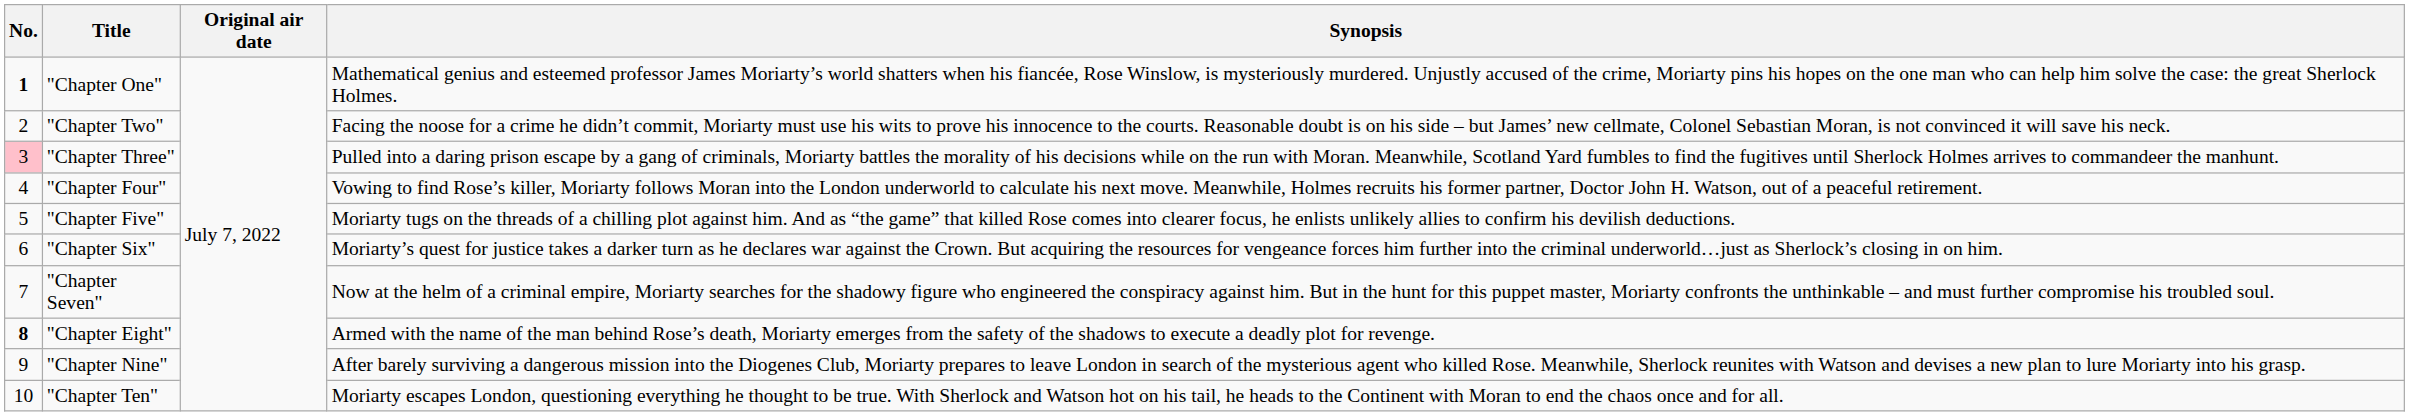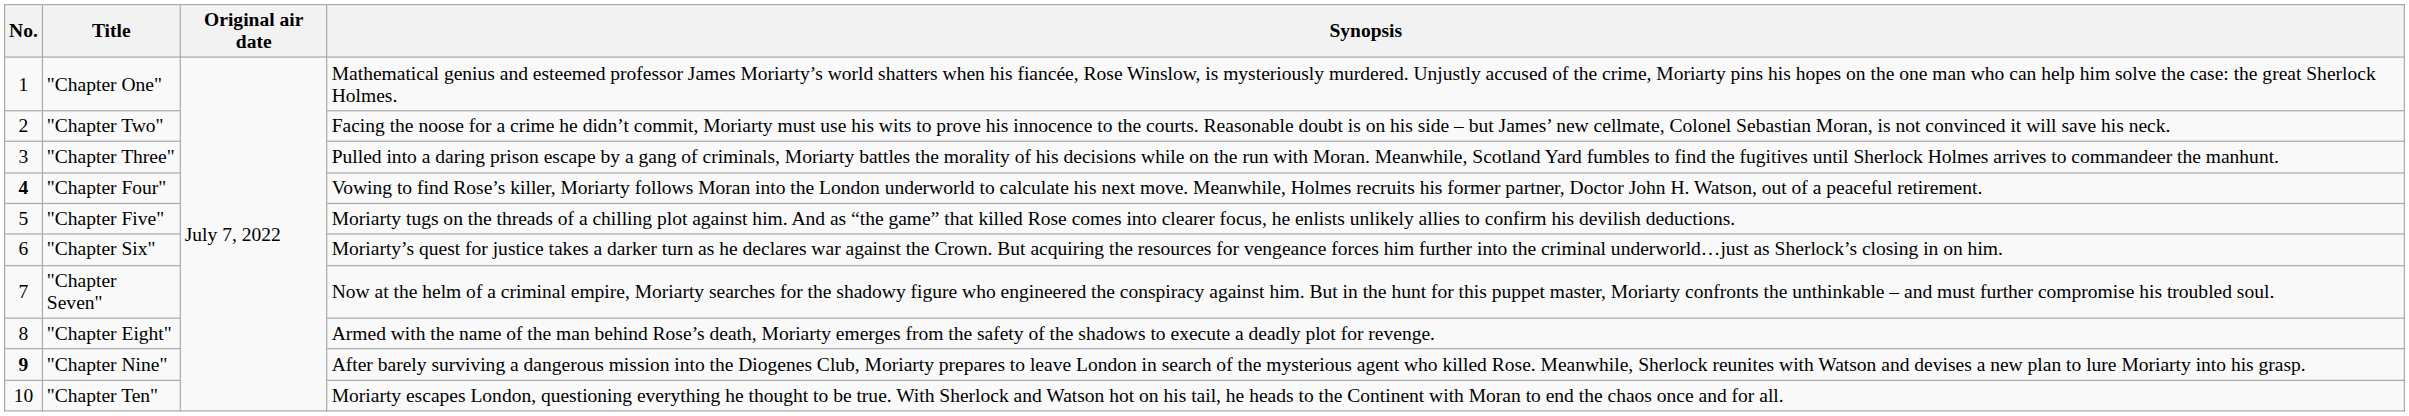"Chapter One" | No.: bold -> normal
"Chapter Three" | No.: pink background -> no background
"Chapter Four" | No.: normal -> bold
"Chapter Eight" | No.: bold -> normal
"Chapter Nine" | No.: normal -> bold
